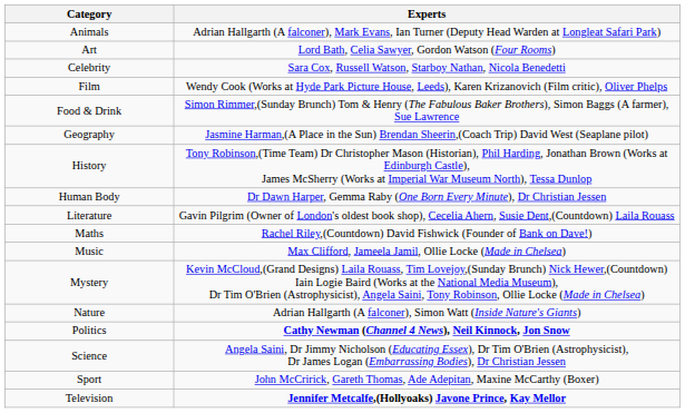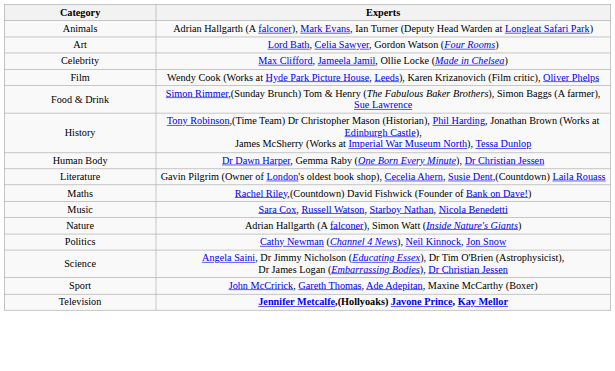Celebrity | Experts: Sara Cox, Russell Watson, Starboy Nathan, Nicola Benedetti -> Max Clifford, Jameela Jamil, Ollie Locke (Made in Chelsea)
- row: Geography | Jasmine Harman,(A Place in the Sun) Brendan Sheerin,(Coach Trip) David West (Seaplane pilot)
Music | Experts: Max Clifford, Jameela Jamil, Ollie Locke (Made in Chelsea) -> Sara Cox, Russell Watson, Starboy Nathan, Nicola Benedetti
- row: Mystery | Kevin McCloud,(Grand Designs) Laila Rouass, Tim Lovejoy,(Sunday Brunch) Nick Hewer,(Countdown) Iain Logie Baird (Works at the National Media Museum), Dr Tim O'Brien (Astrophysicist), Angela Saini, Tony Robinson, Ollie Locke (Made in Chelsea)
Politics | Experts: bold -> normal
